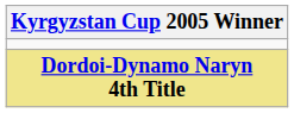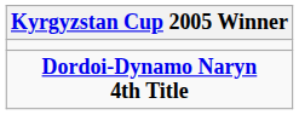row 3 | column 1: khaki background -> no background
